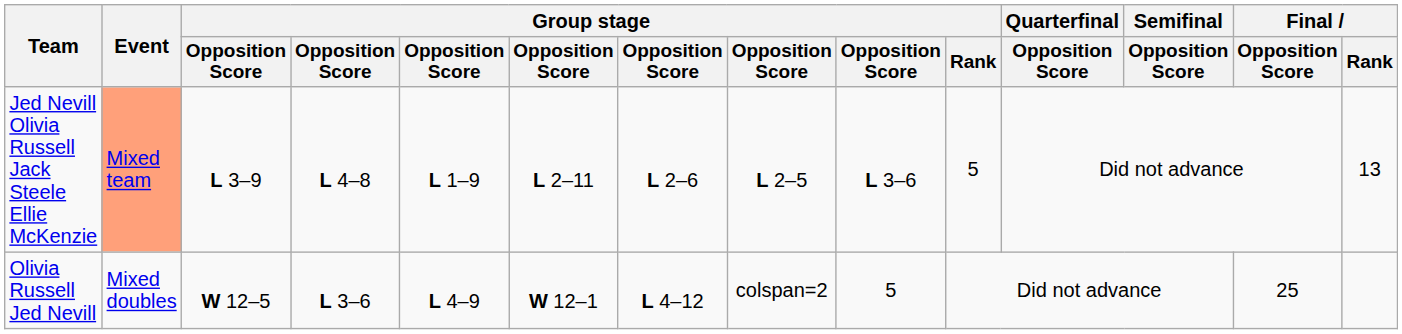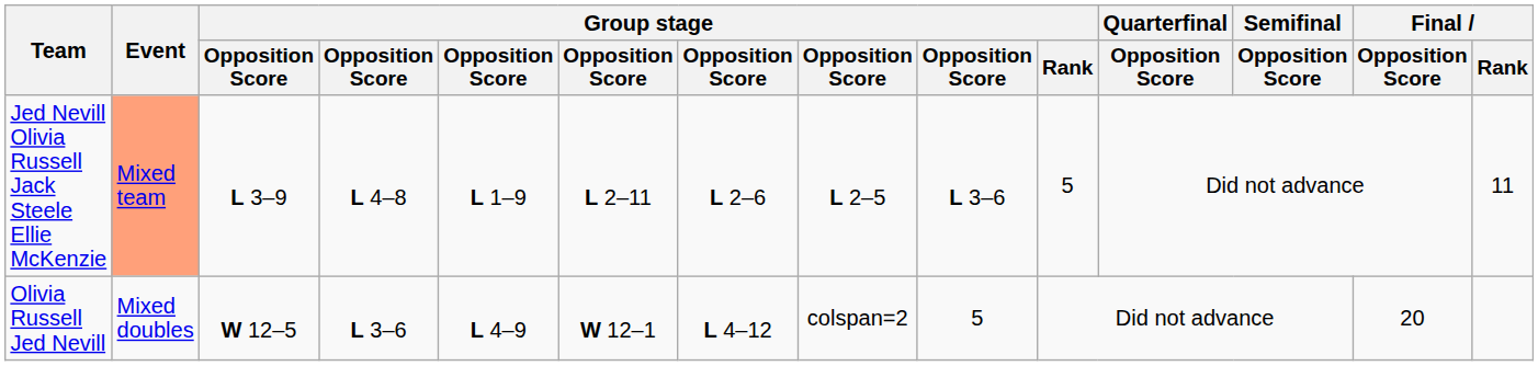Jed Nevill Olivia Russell Jack Steele Ellie McKenzie | Final / Rank: 13 -> 11
Olivia Russell Jed Nevill | Final / Opposition Score: 25 -> 20
